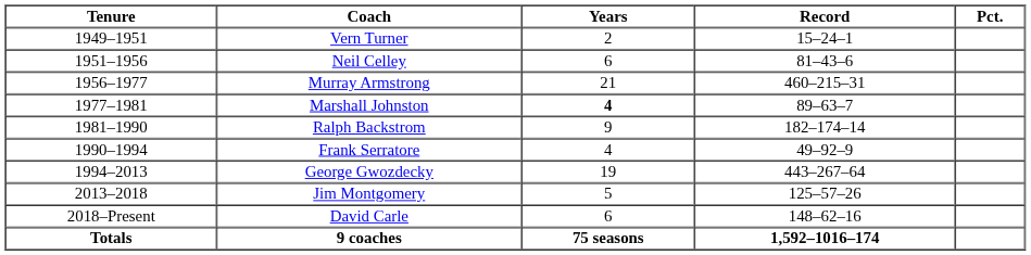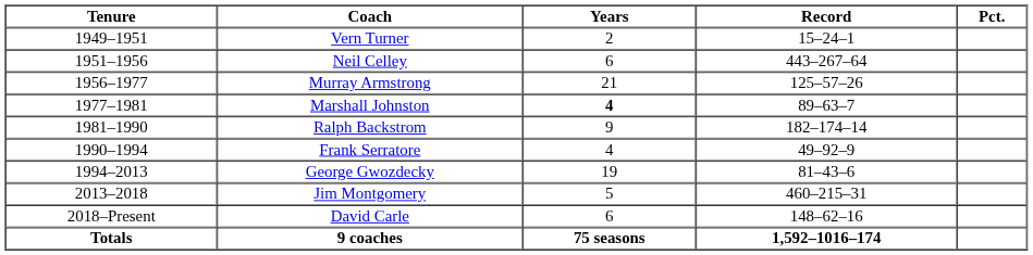Neil Celley | Record: 81–43–6 -> 443–267–64
Murray Armstrong | Record: 460–215–31 -> 125–57–26
George Gwozdecky | Record: 443–267–64 -> 81–43–6
Jim Montgomery | Record: 125–57–26 -> 460–215–31
